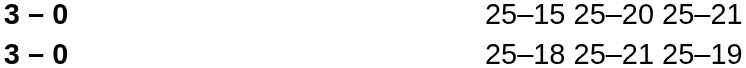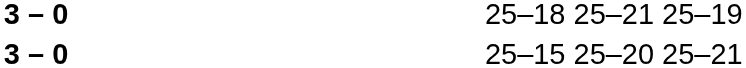rows swapped: 25–18 25–21 25–19 <-> 25–15 25–20 25–21
